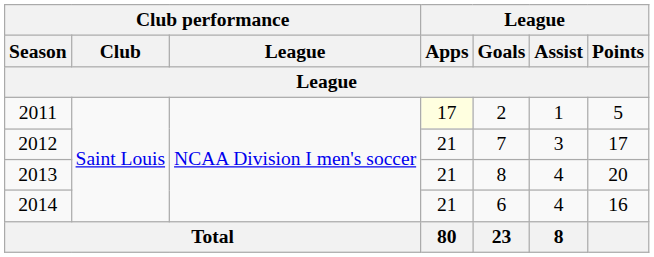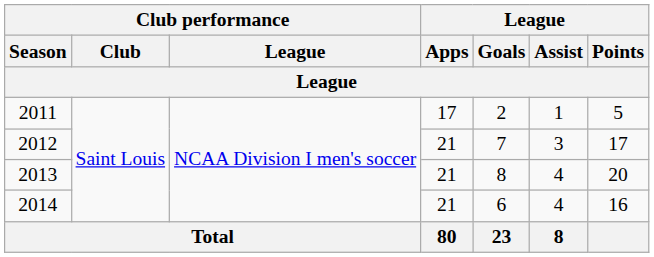2011 | League / Apps / League: lightyellow background -> no background
